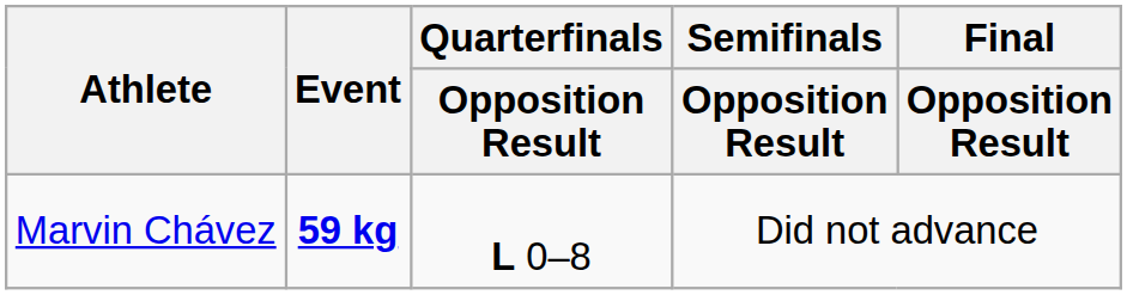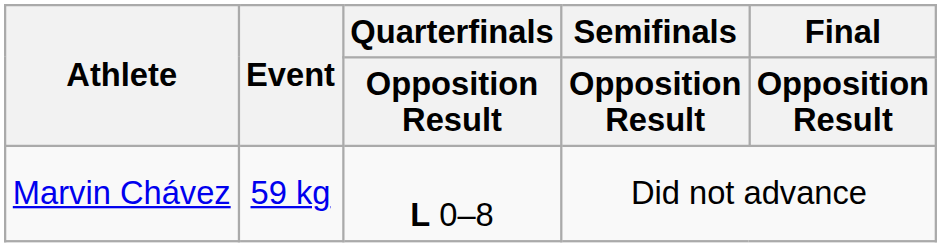Marvin Chávez | Event: bold -> normal
